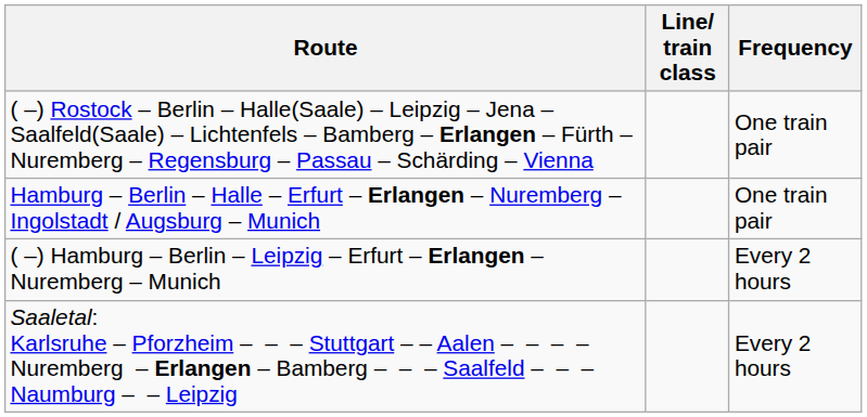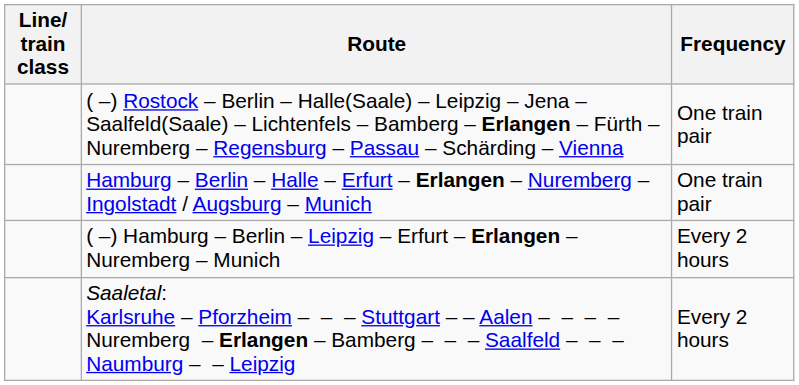columns swapped: Line/ train class <-> Route
